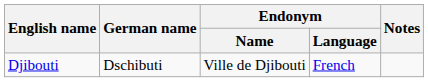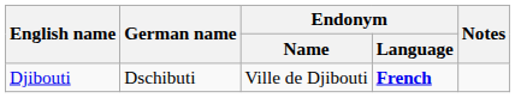Djibouti | Endonym / Language: normal -> bold
